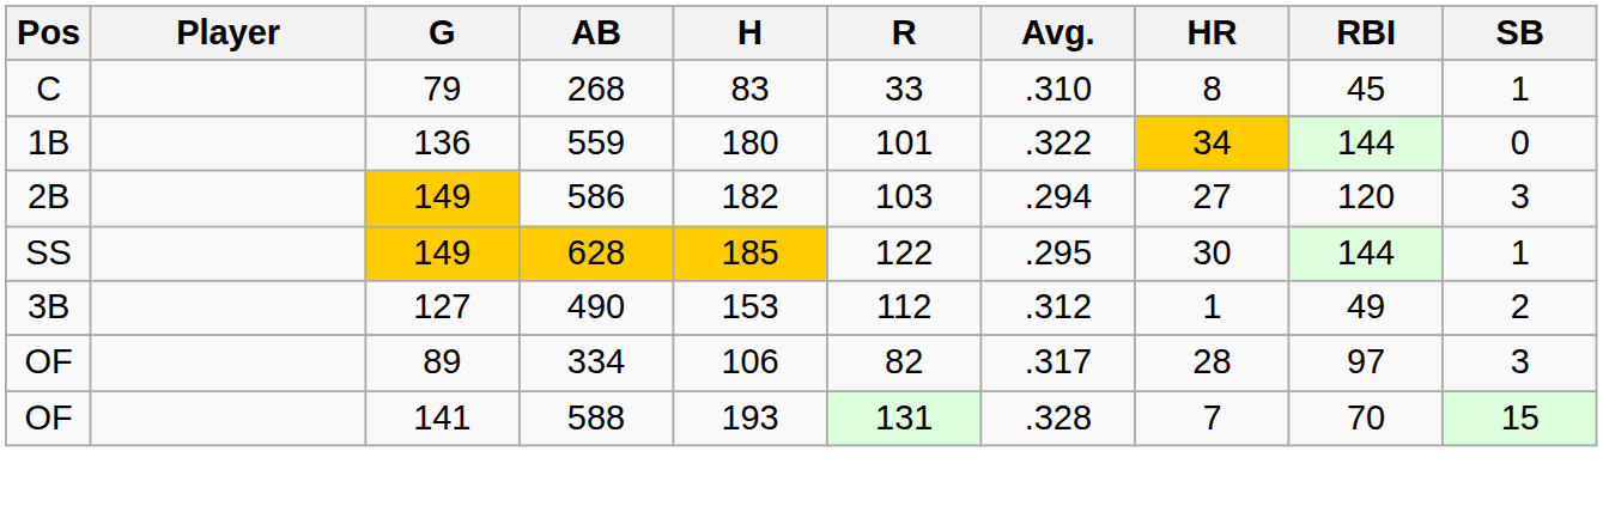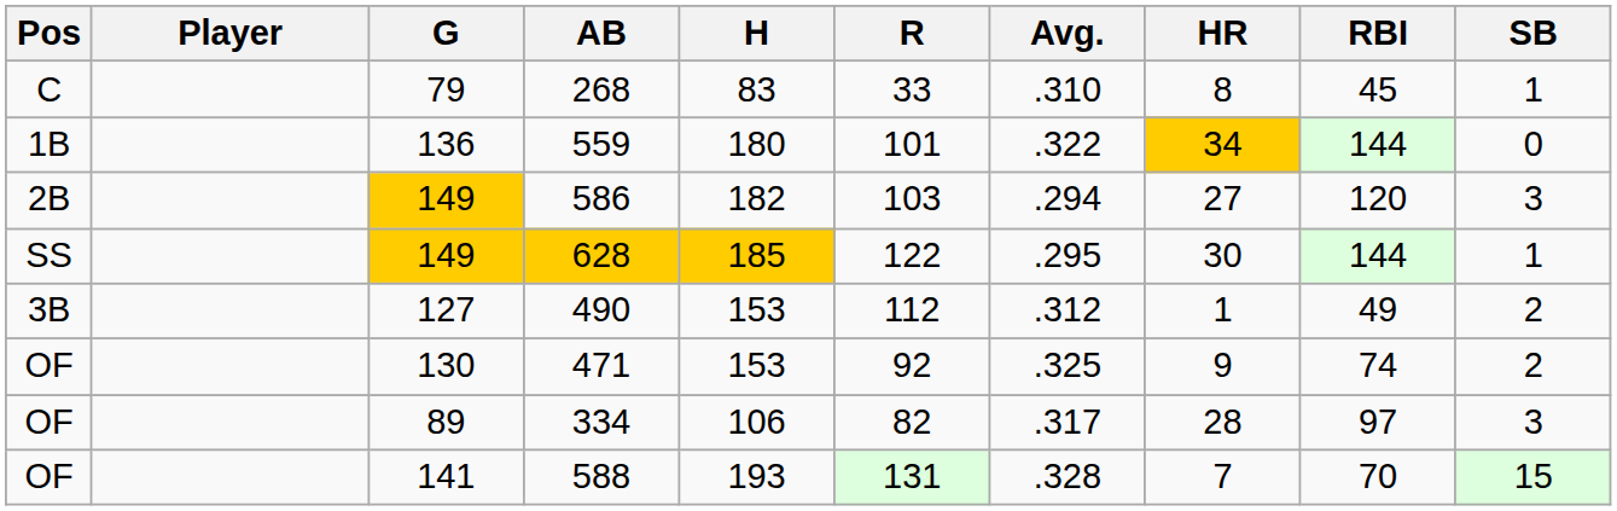+ row: OF | 130 | 471 | 153 | 92 | .325 | 9 | 74 | 2
